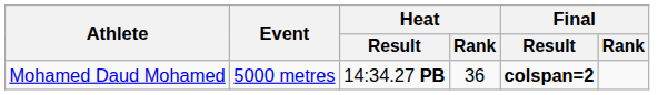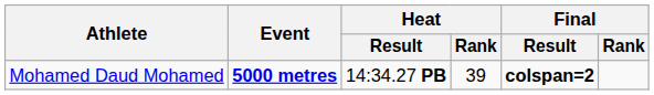Mohamed Daud Mohamed | Event: normal -> bold
Mohamed Daud Mohamed | Heat / Rank: 36 -> 39
